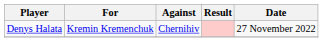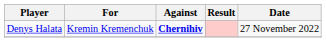Denys Halata | Against: normal -> bold
